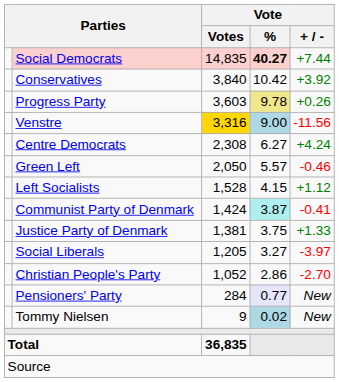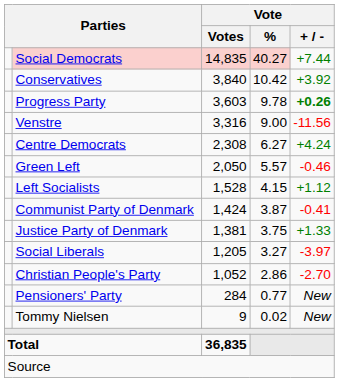Social Democrats | Vote / %: bold -> normal
Progress Party | Vote / %: khaki background -> no background
Progress Party | Vote / + / -: normal -> bold
Venstre | Vote / Votes: gold background -> no background
Venstre | Vote / %: lightblue background -> no background
Communist Party of Denmark | Vote / %: paleturquoise background -> no background
Pensioners' Party | Vote / %: lavender background -> no background
Tommy Nielsen | Vote / %: lightblue background -> no background
